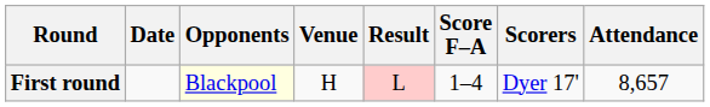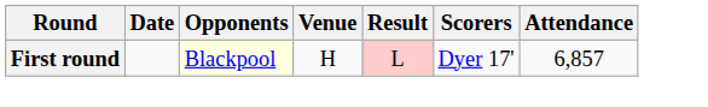- column: Score F–A | 1–4
First round | Attendance: 8,657 -> 6,857
